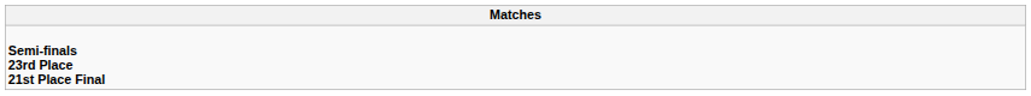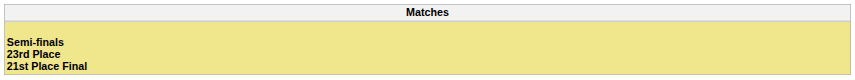row 2 | column 1: no background -> khaki background
